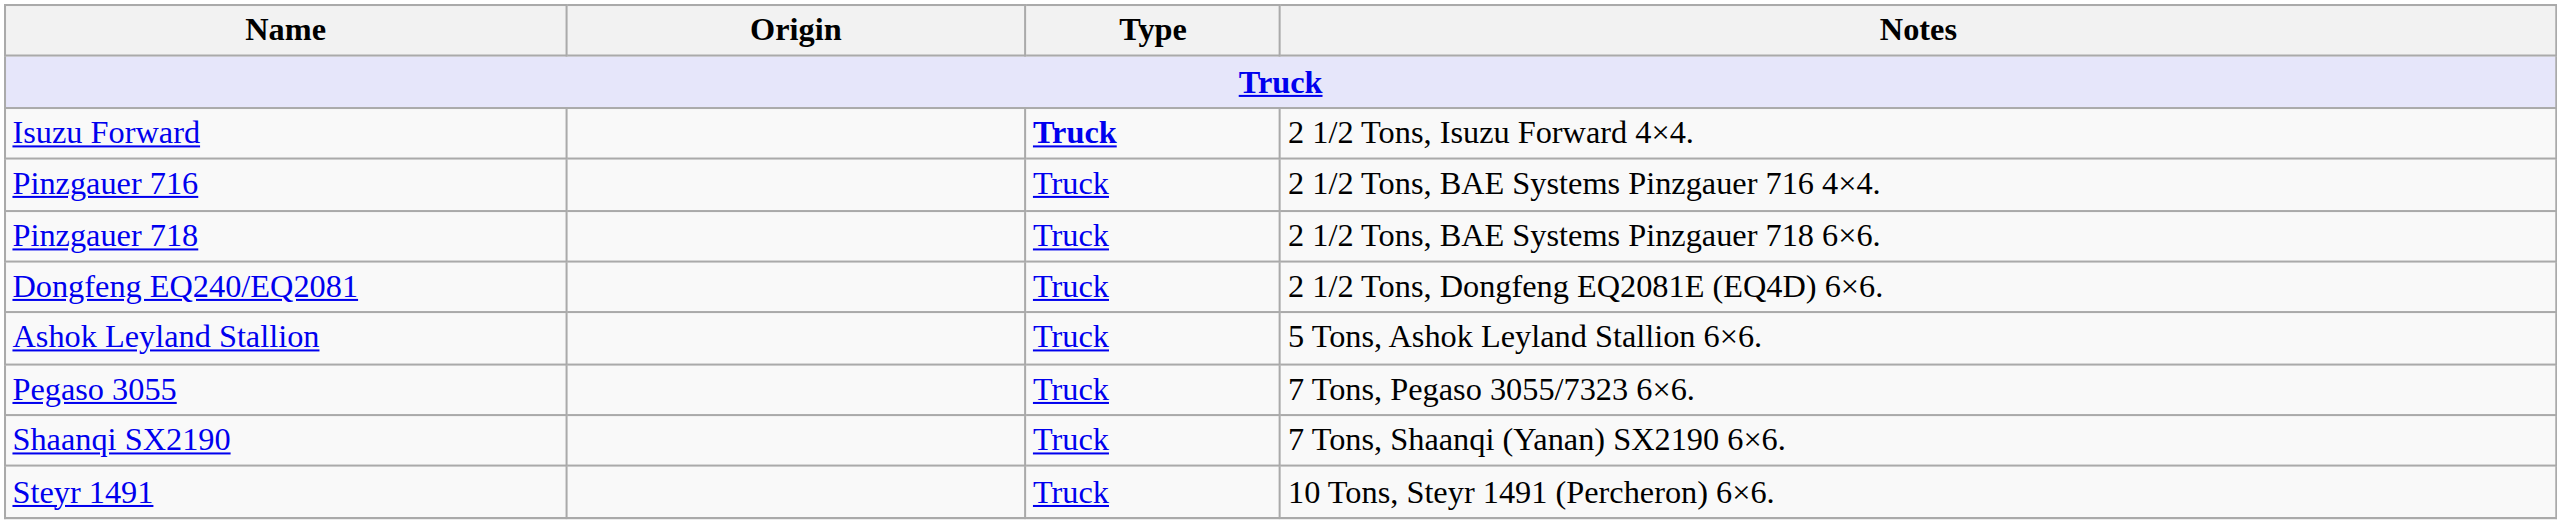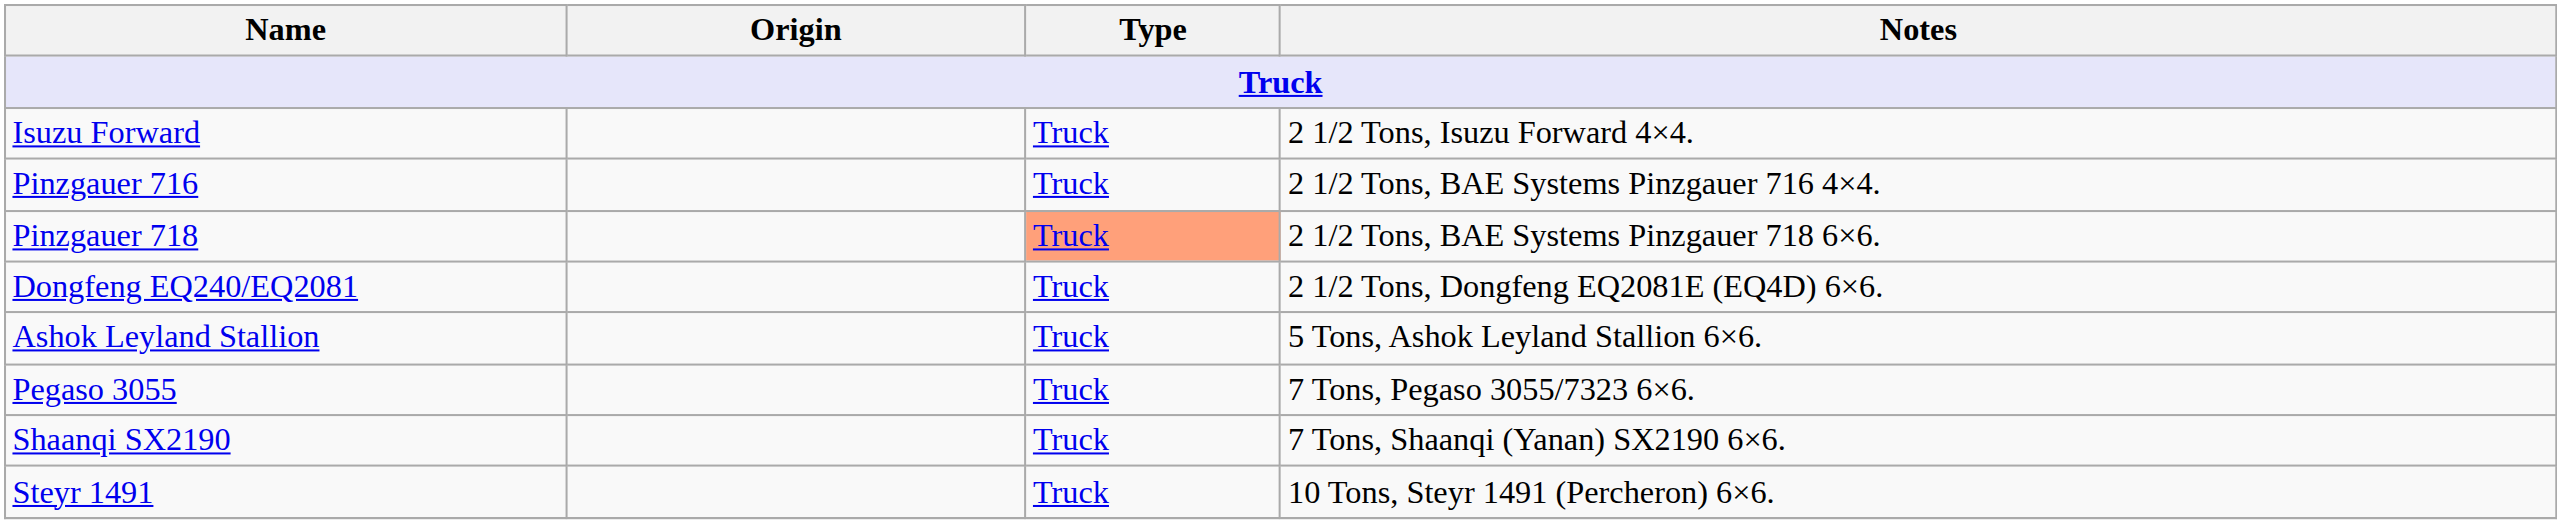Isuzu Forward | Type: bold -> normal
Pinzgauer 718 | Type: no background -> lightsalmon background
